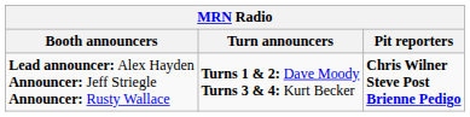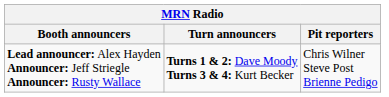row 3 | Pit reporters: bold -> normal
